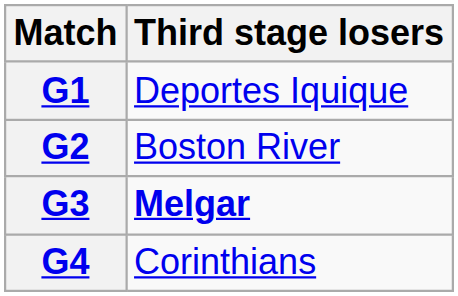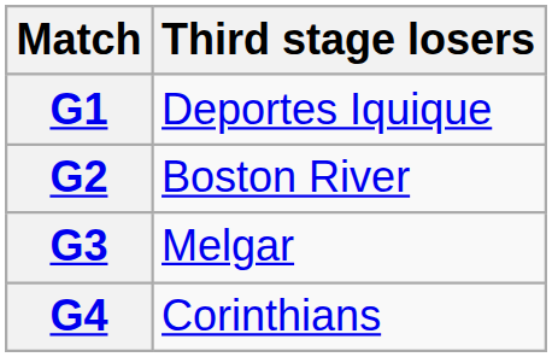G3 | Third stage losers: bold -> normal
